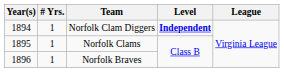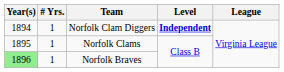Norfolk Braves | Year(s): no background -> lightgreen background
